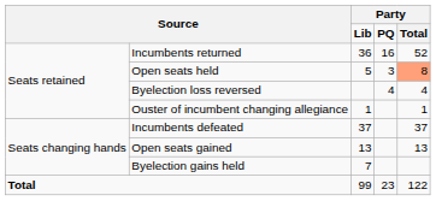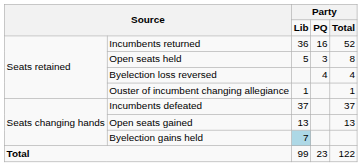Open seats held | column 5: lightsalmon background -> no background
Byelection gains held | column 3: no background -> lightblue background
